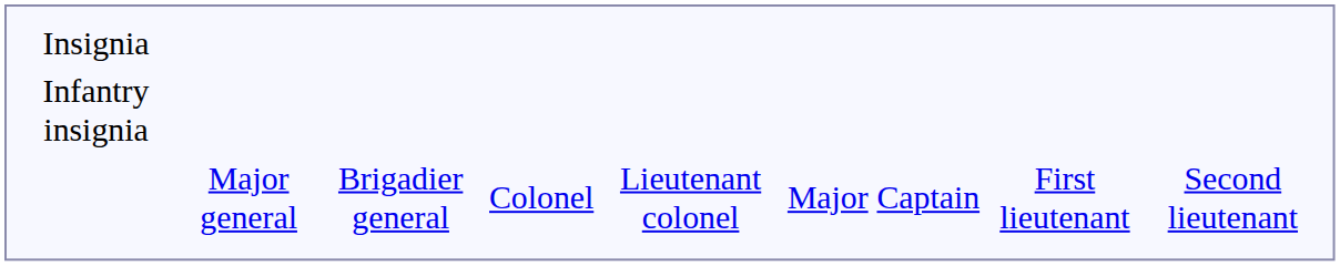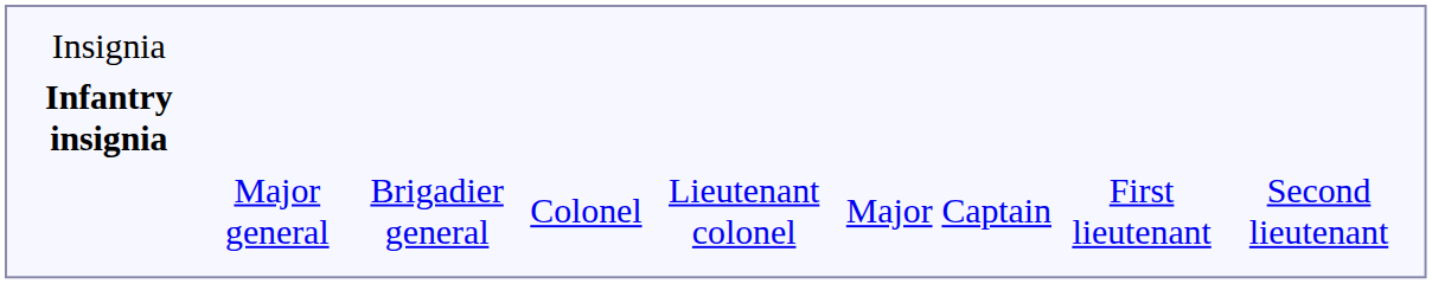Infantry insignia | column 1: normal -> bold
